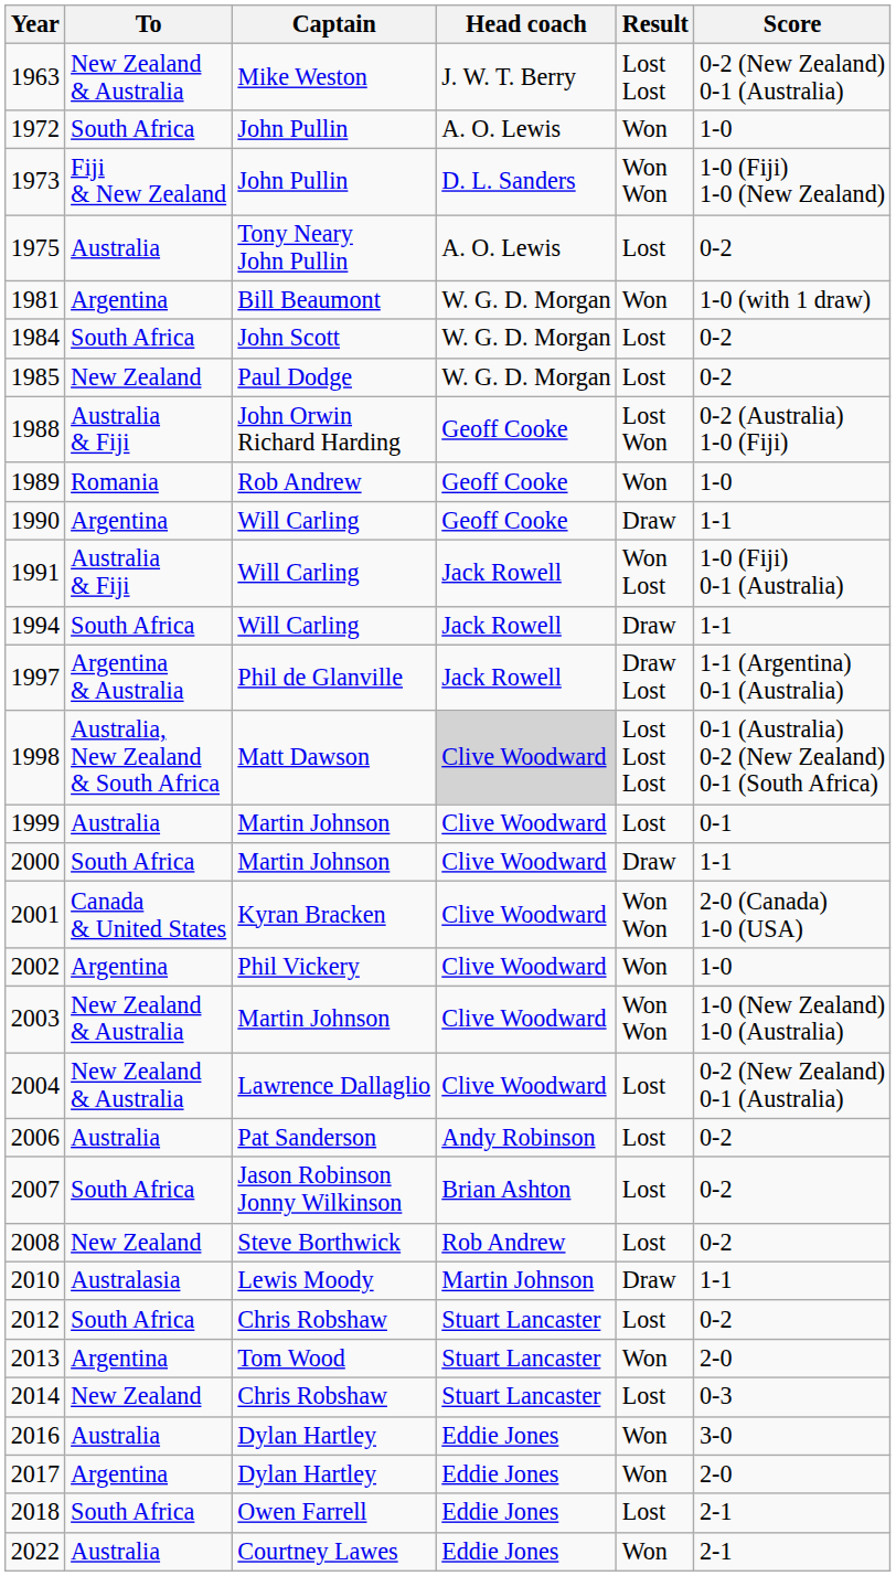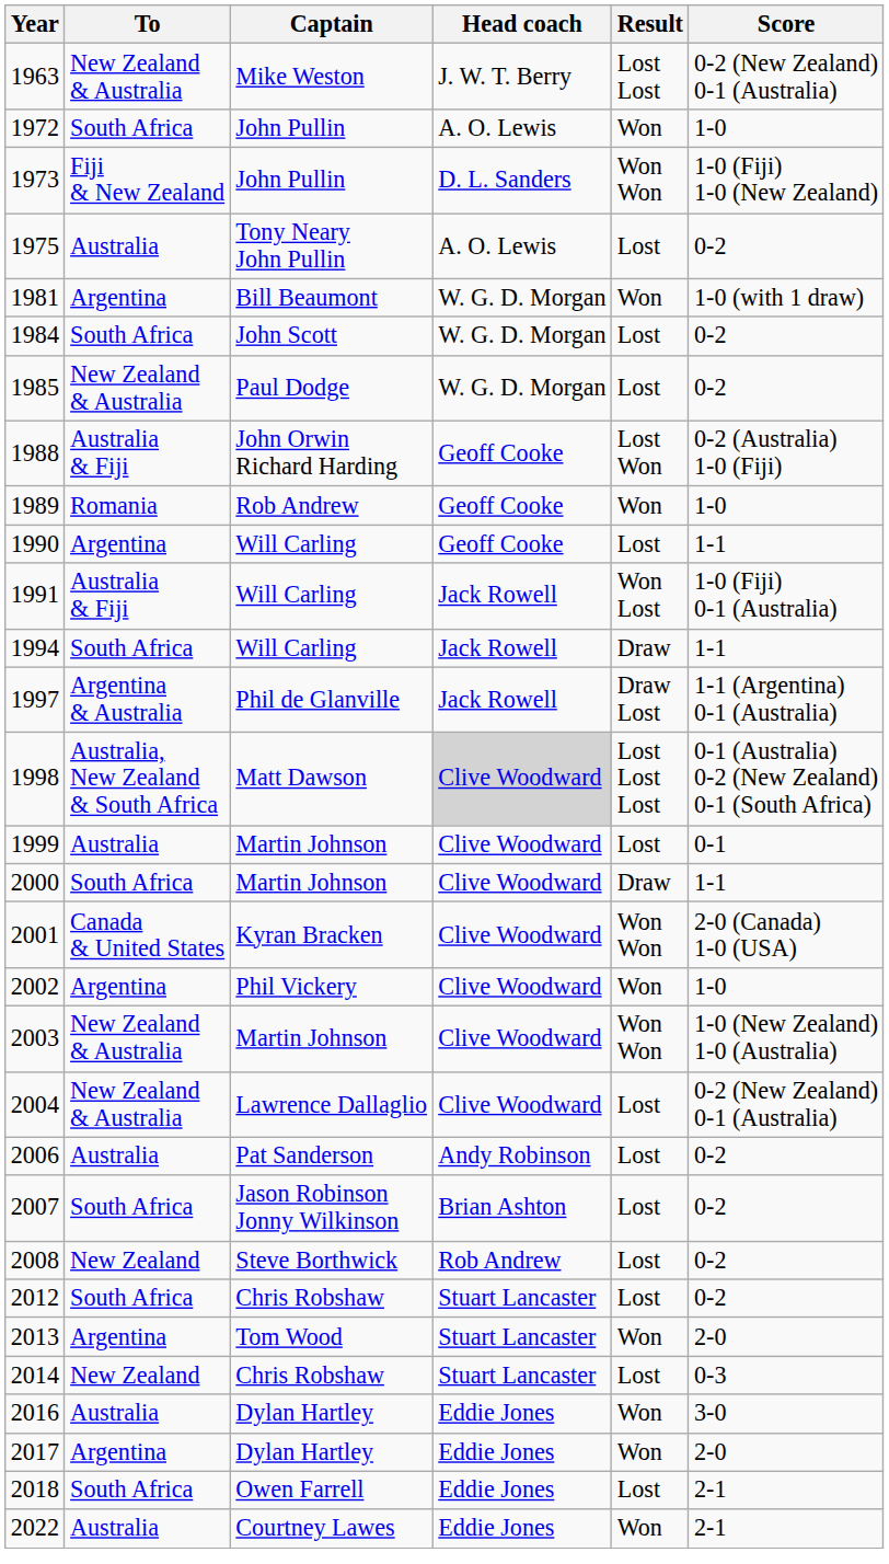1985 | To: New Zealand -> New Zealand & Australia
1990 | Result: Draw -> Lost
- row: 2010 | Australasia | Lewis Moody | Martin Johnson | Draw | 1-1
